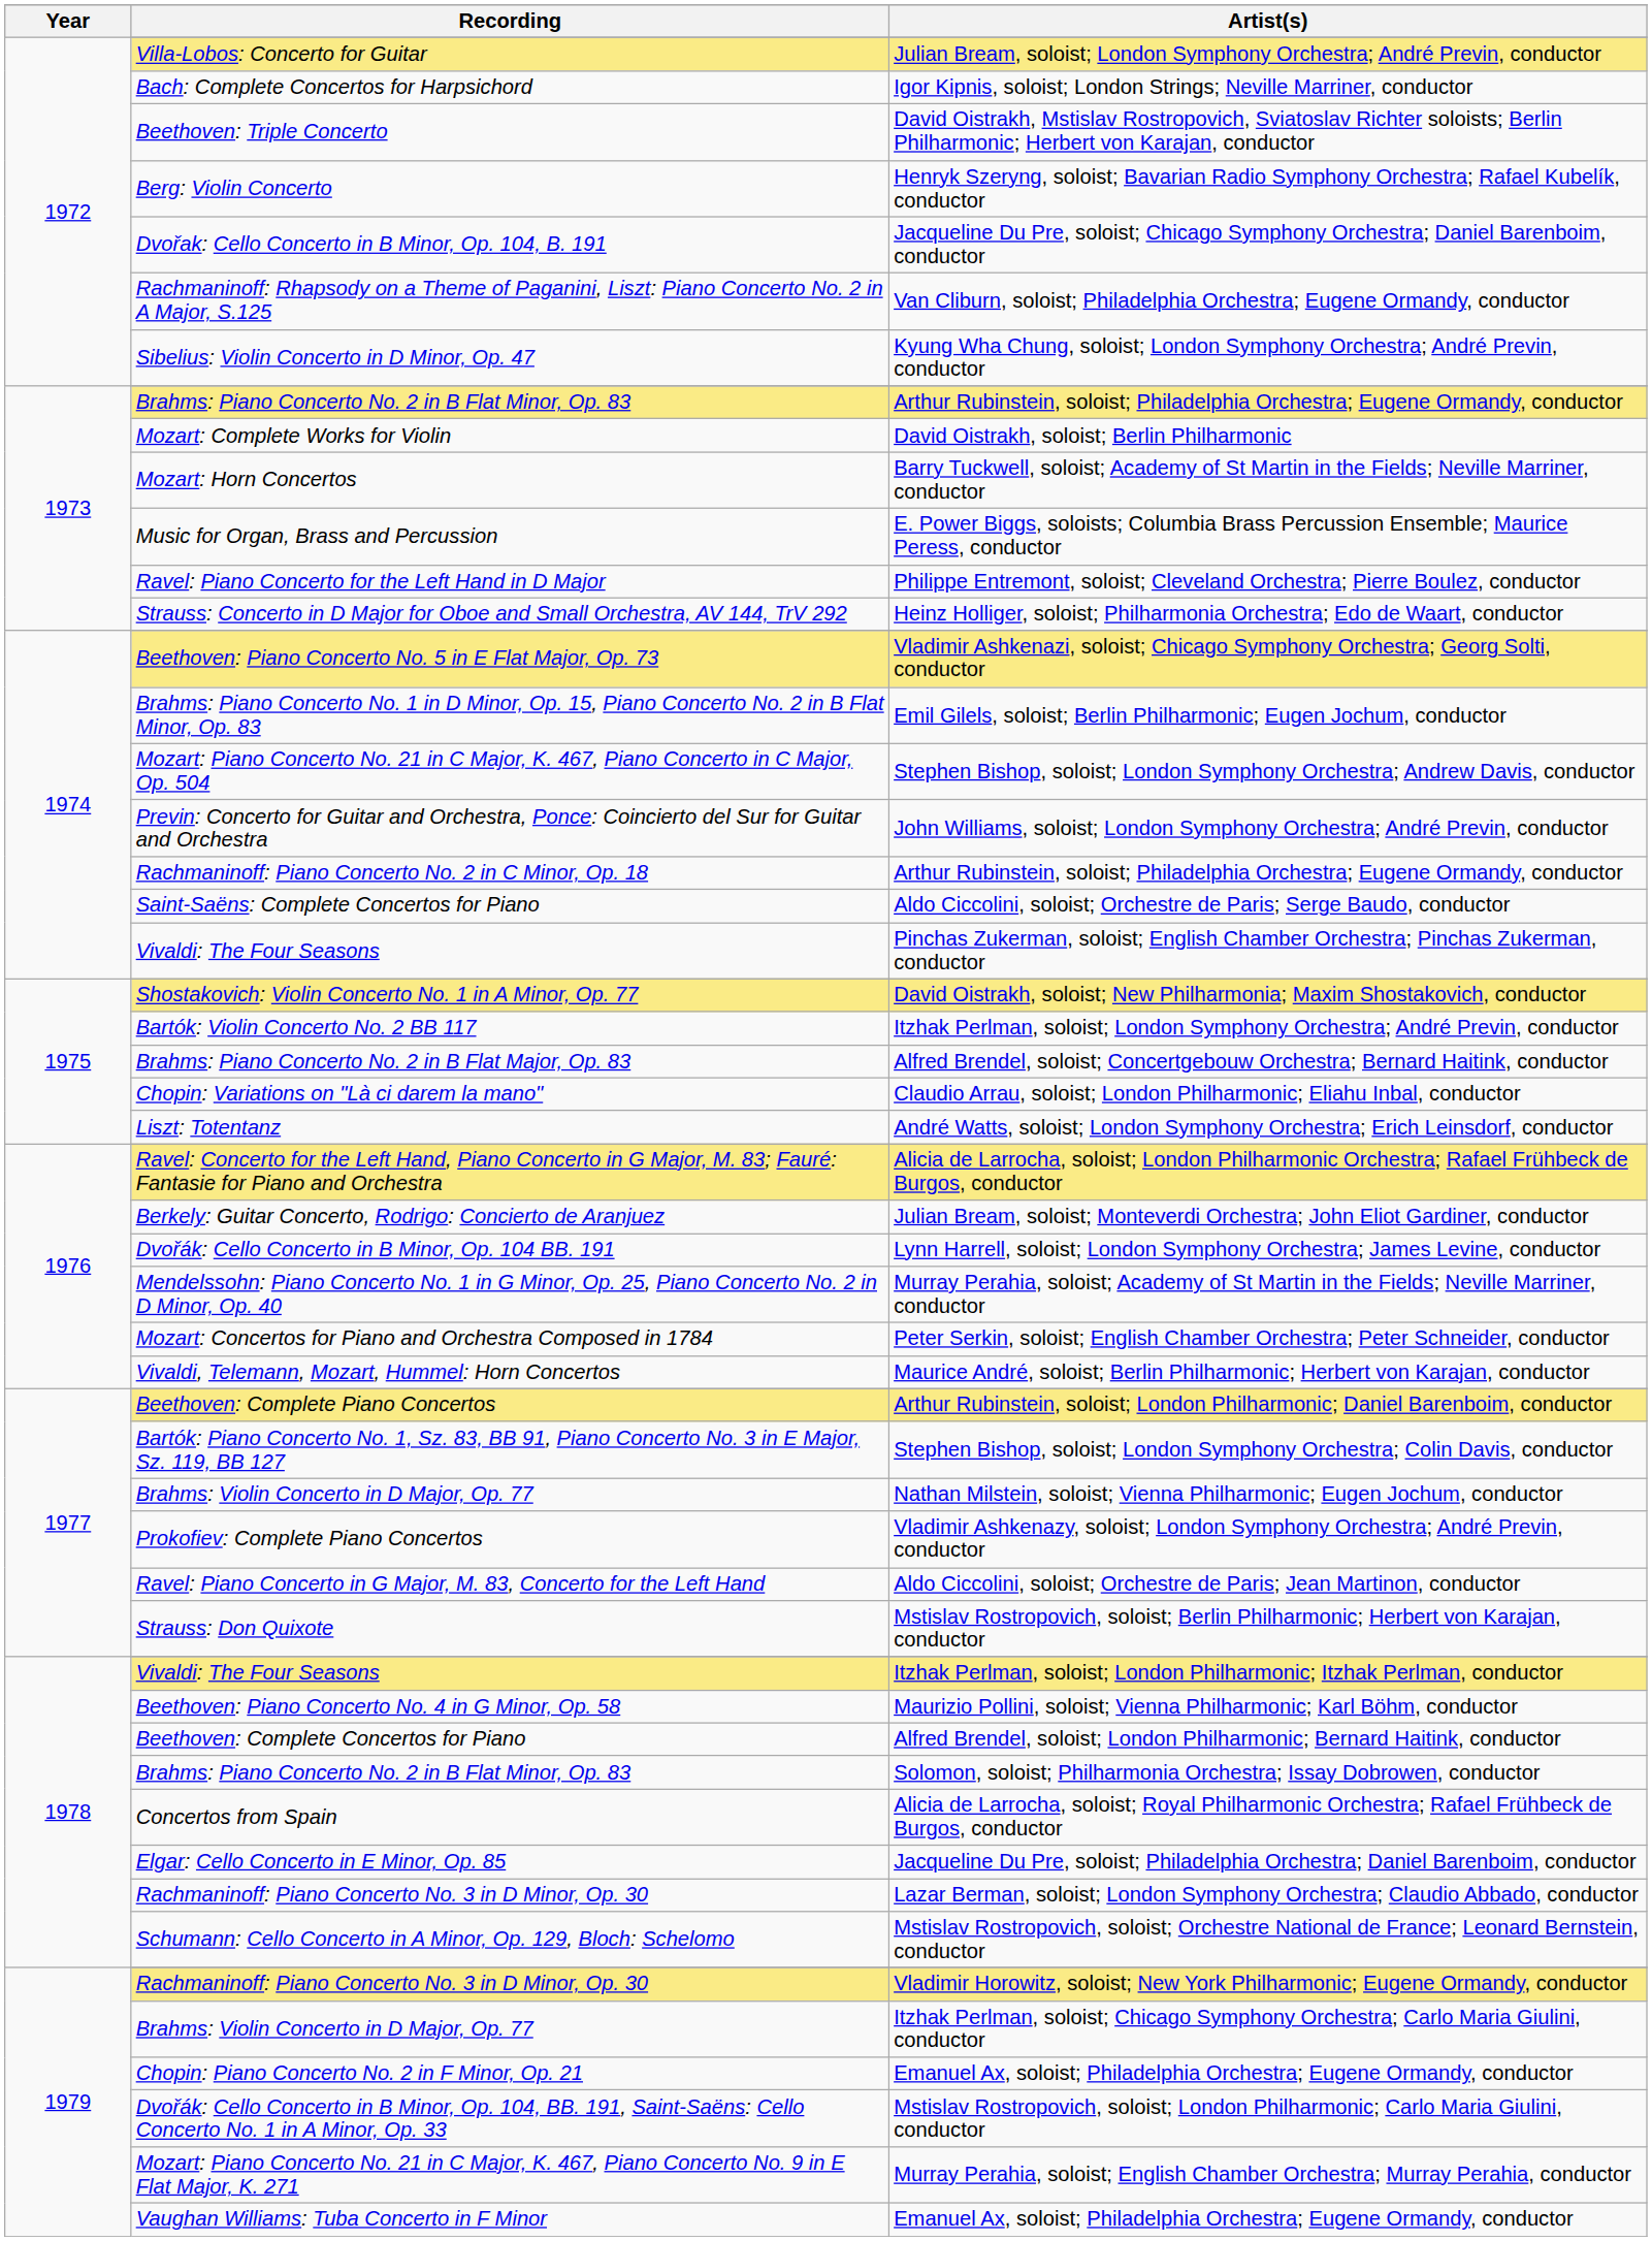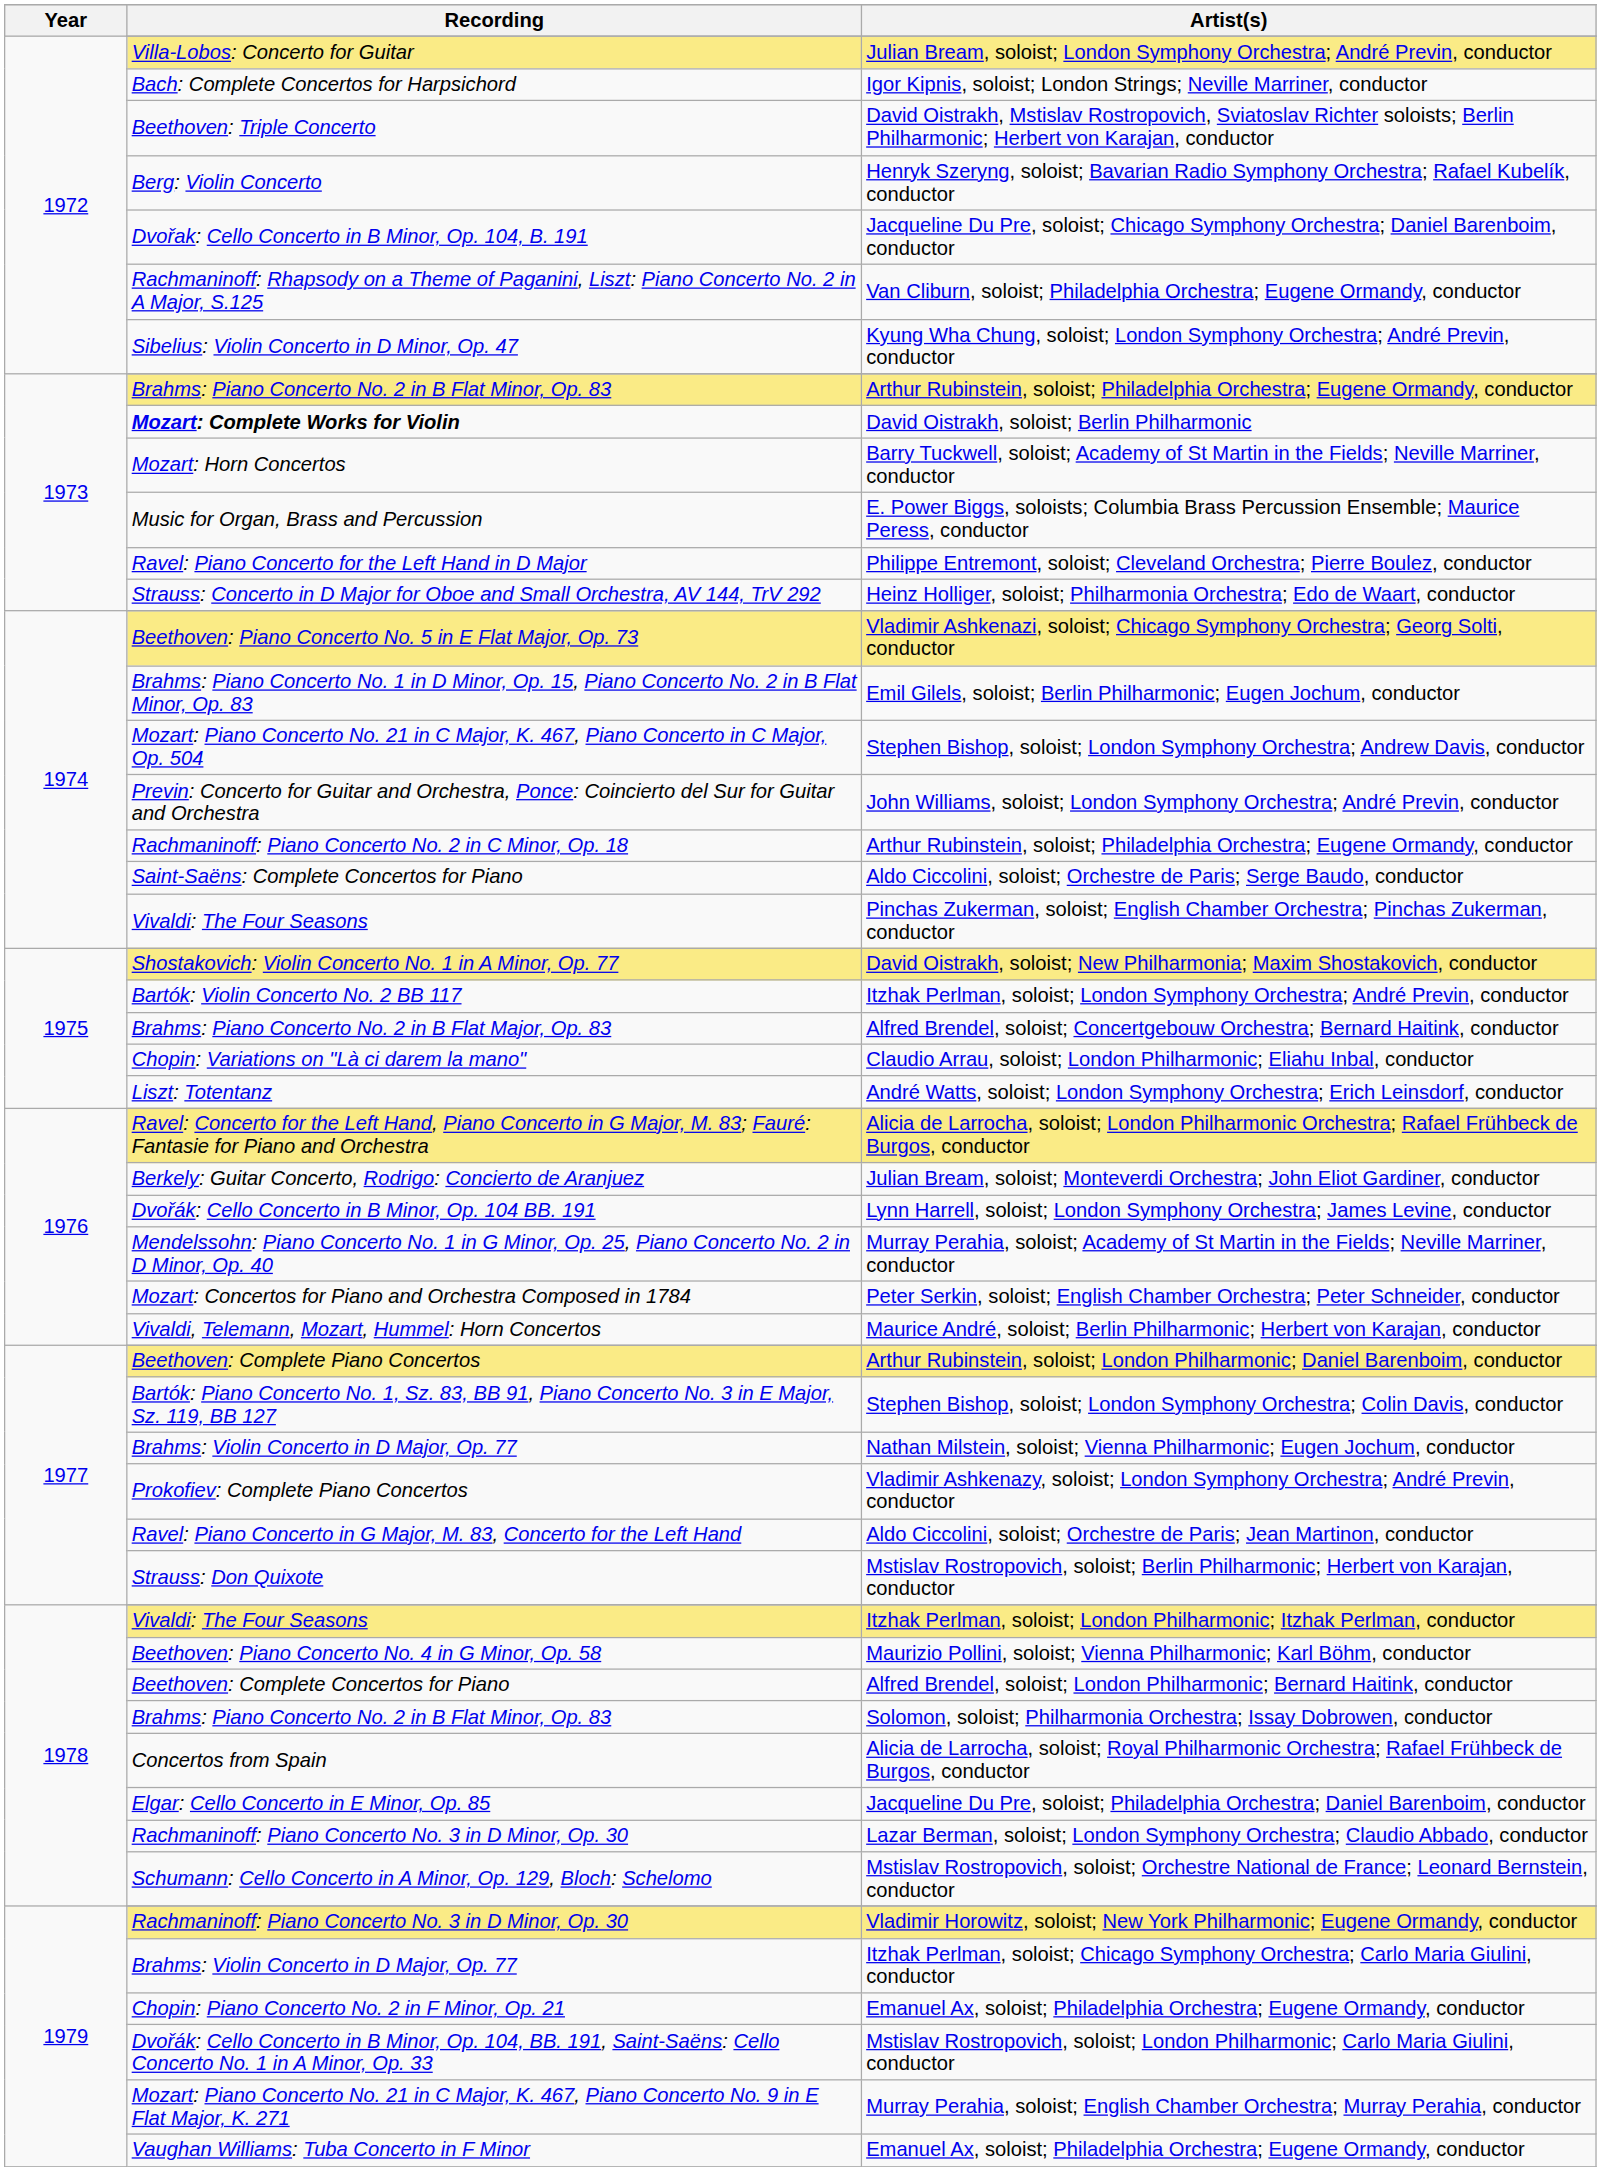David Oistrakh, soloist; Berlin Philharmonic | Recording: normal -> bold
